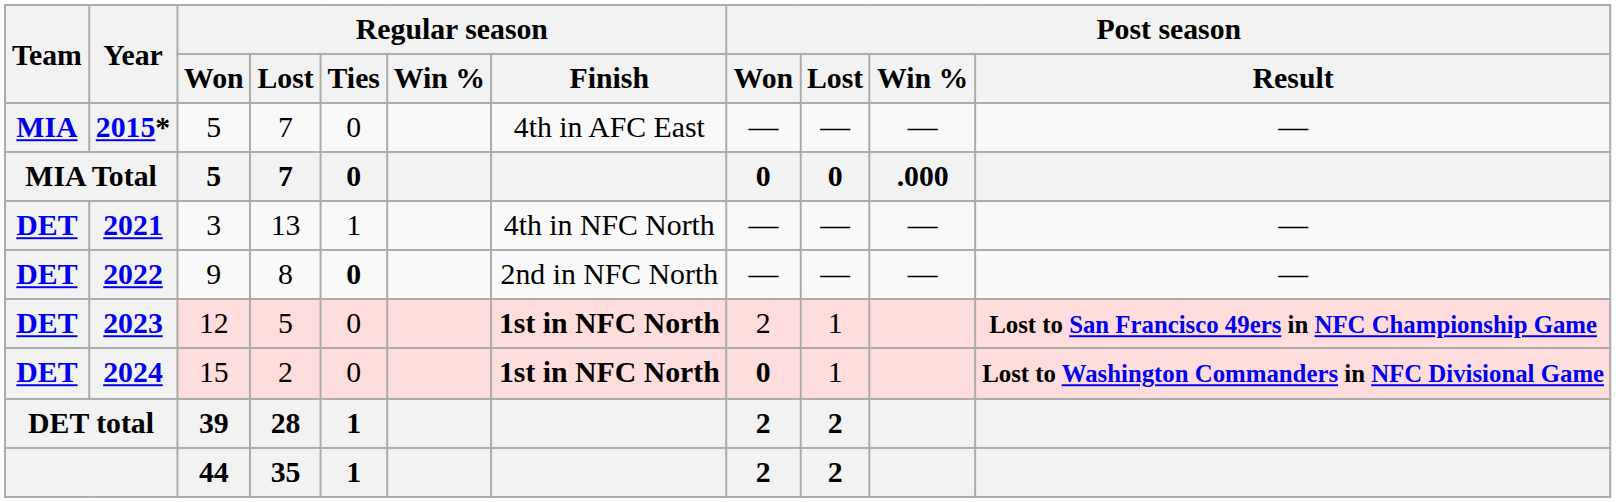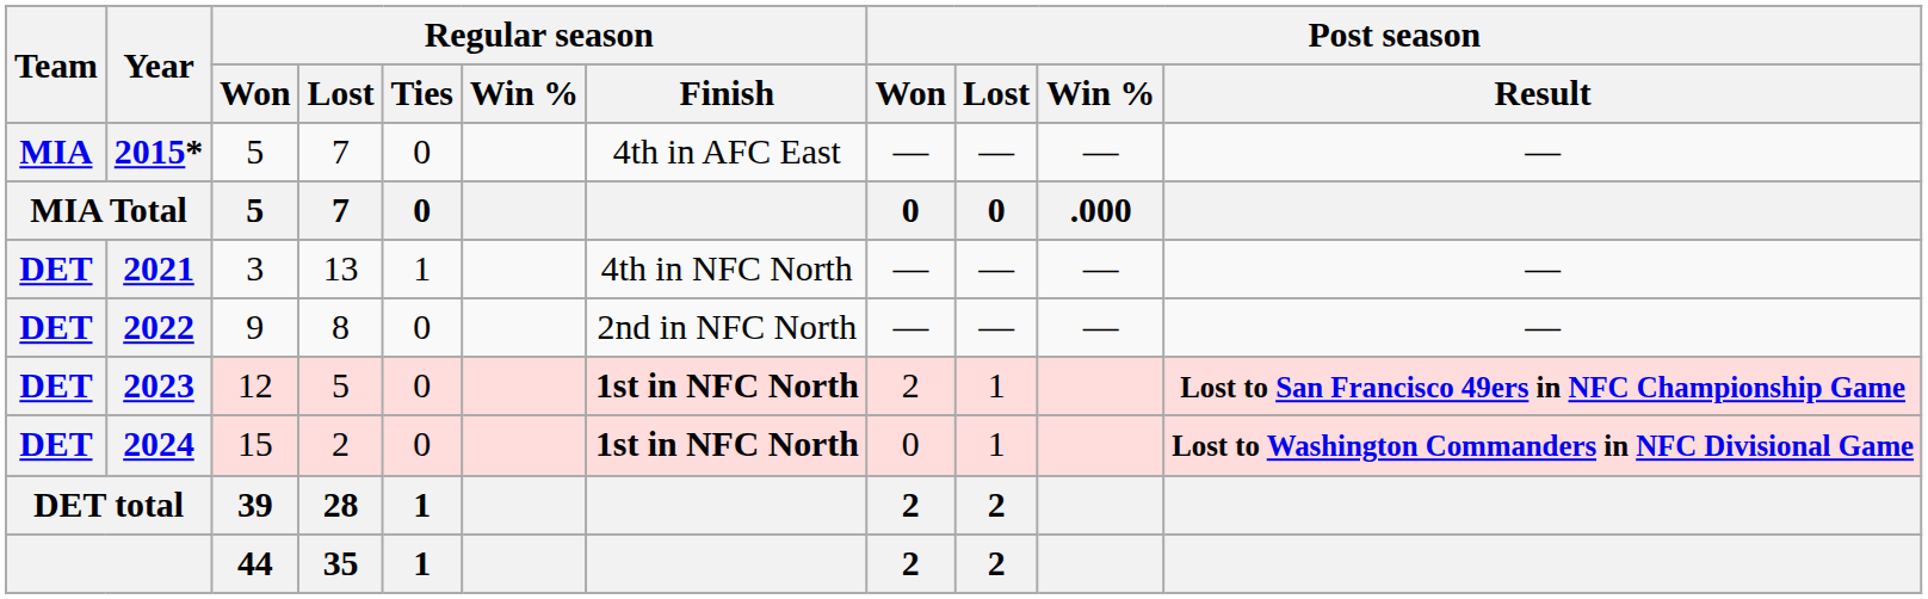2022 | Regular season / Ties: bold -> normal
2024 | Post season / Won: bold -> normal
